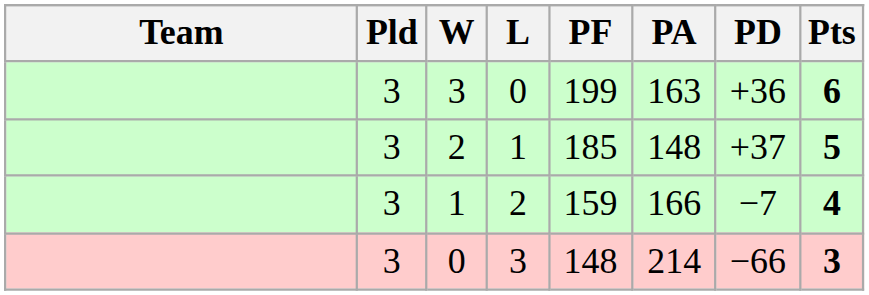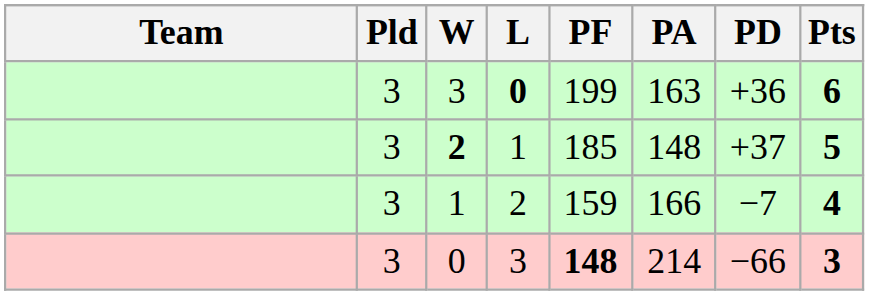row 2 | L: normal -> bold
row 3 | W: normal -> bold
row 5 | PF: normal -> bold
